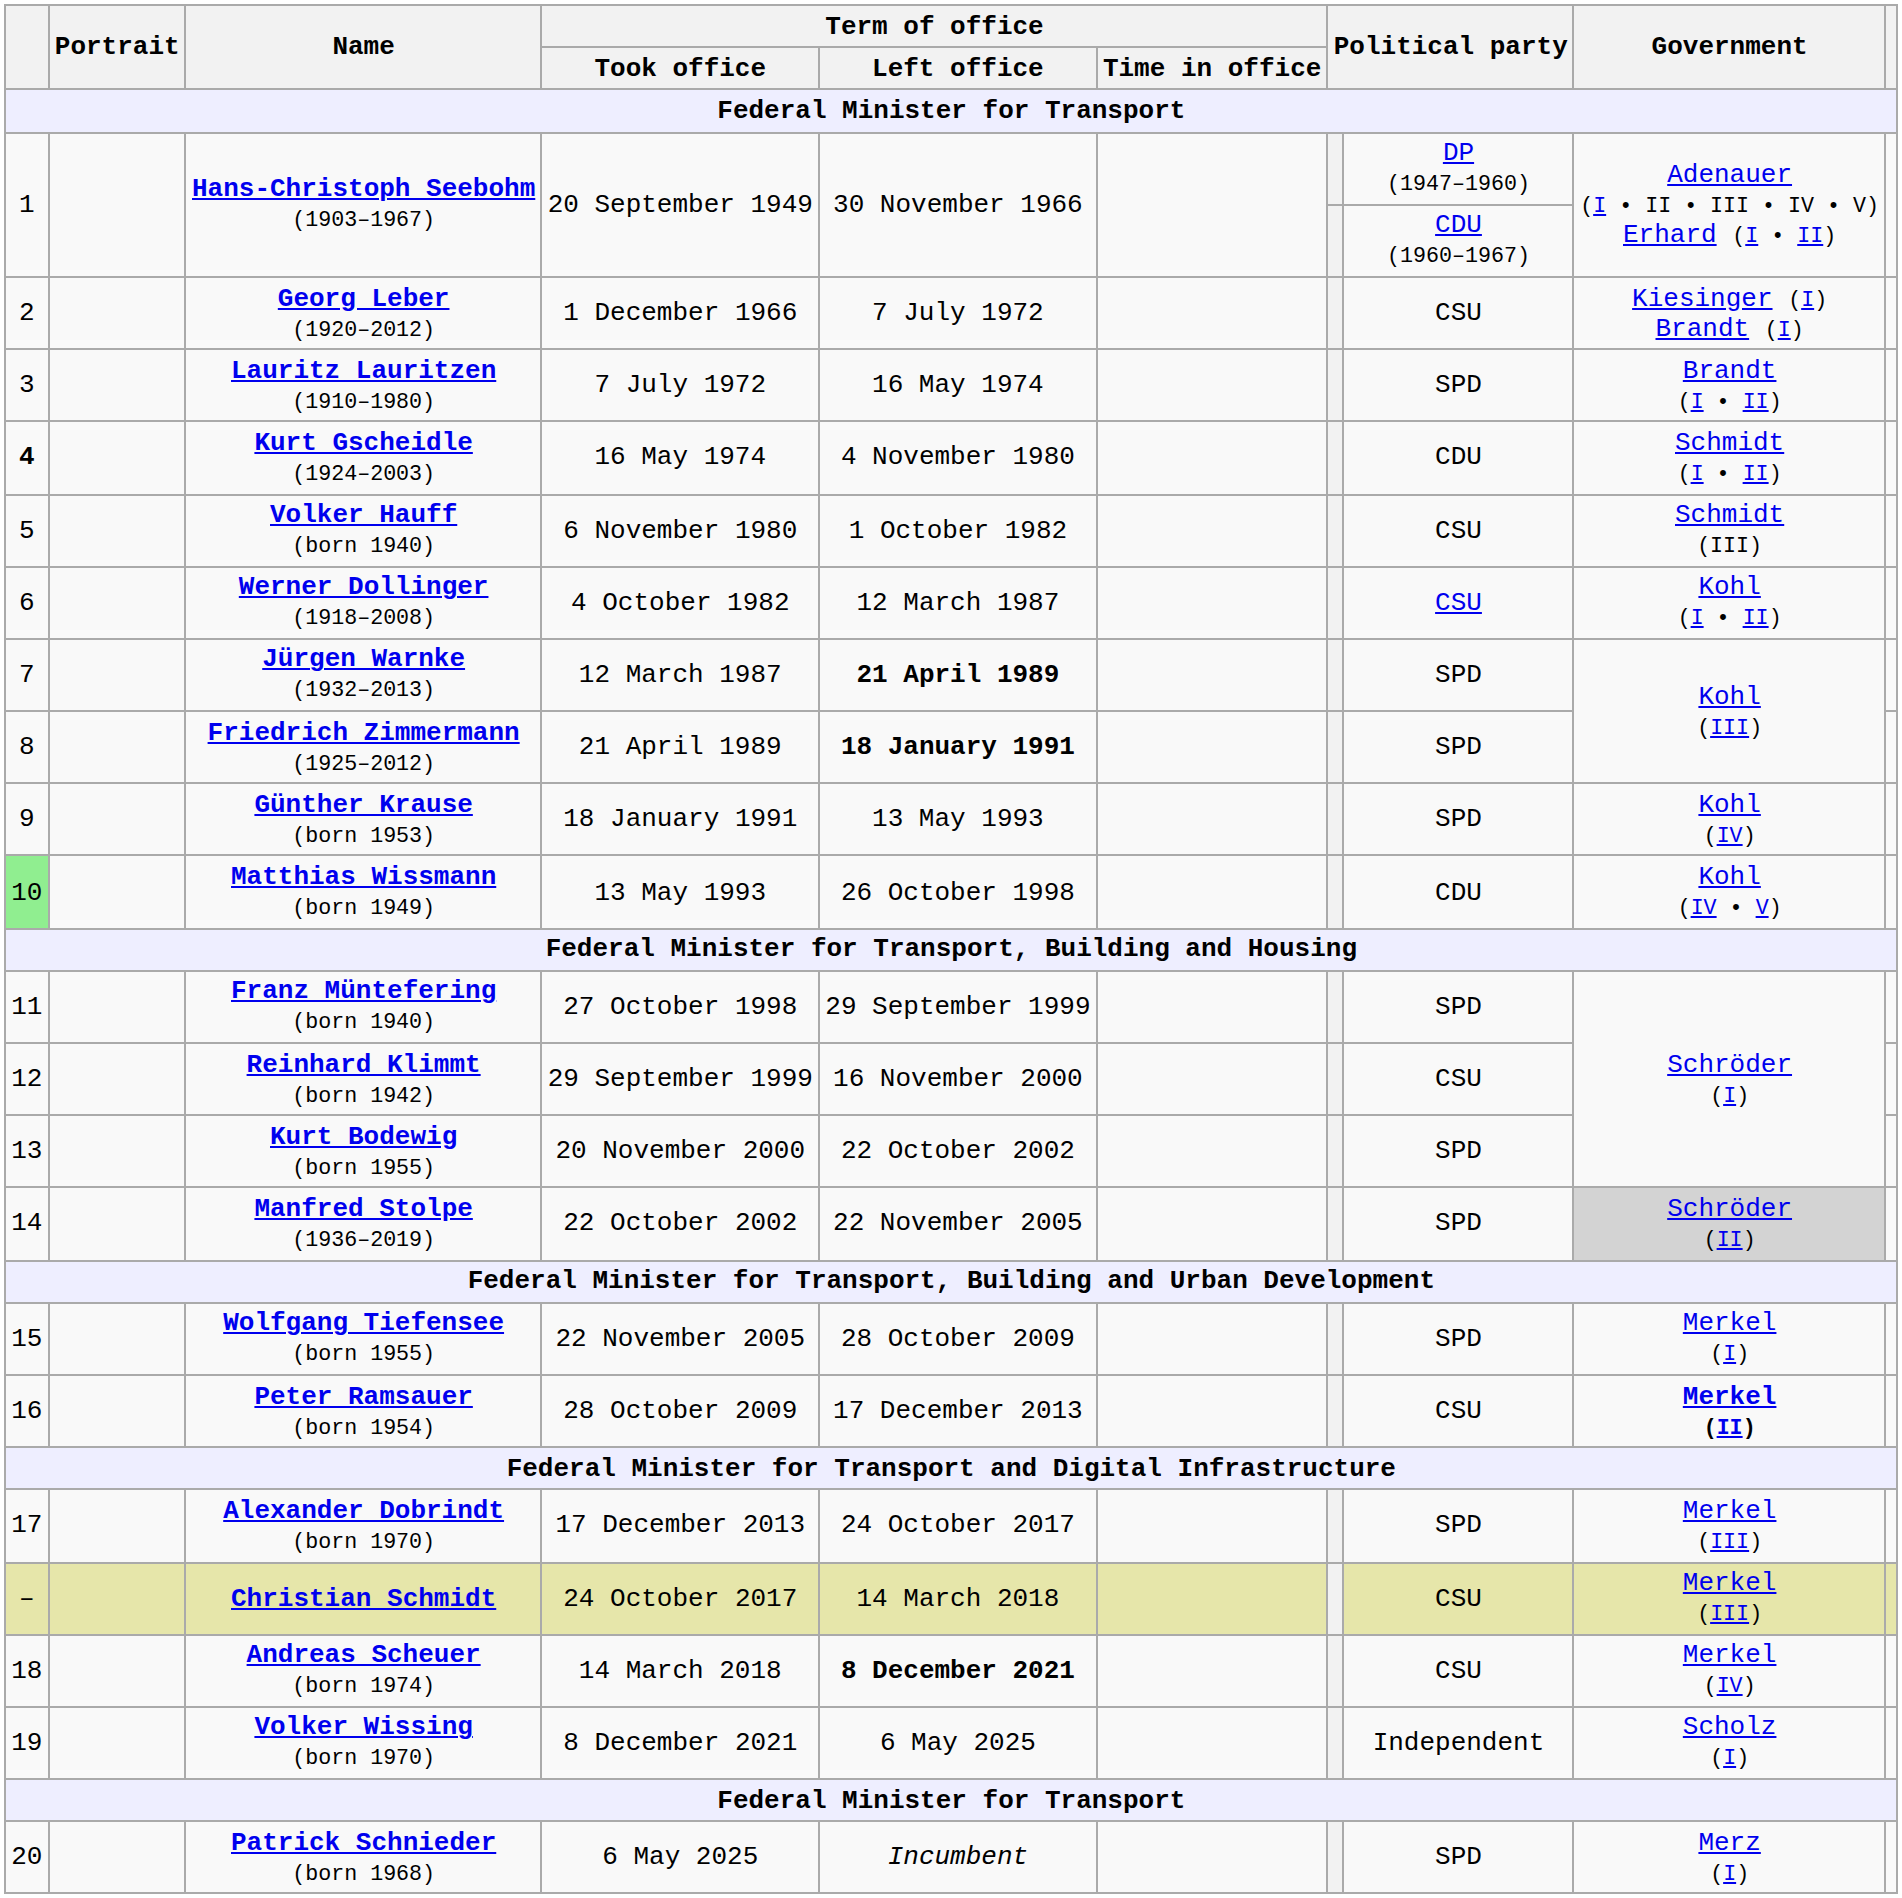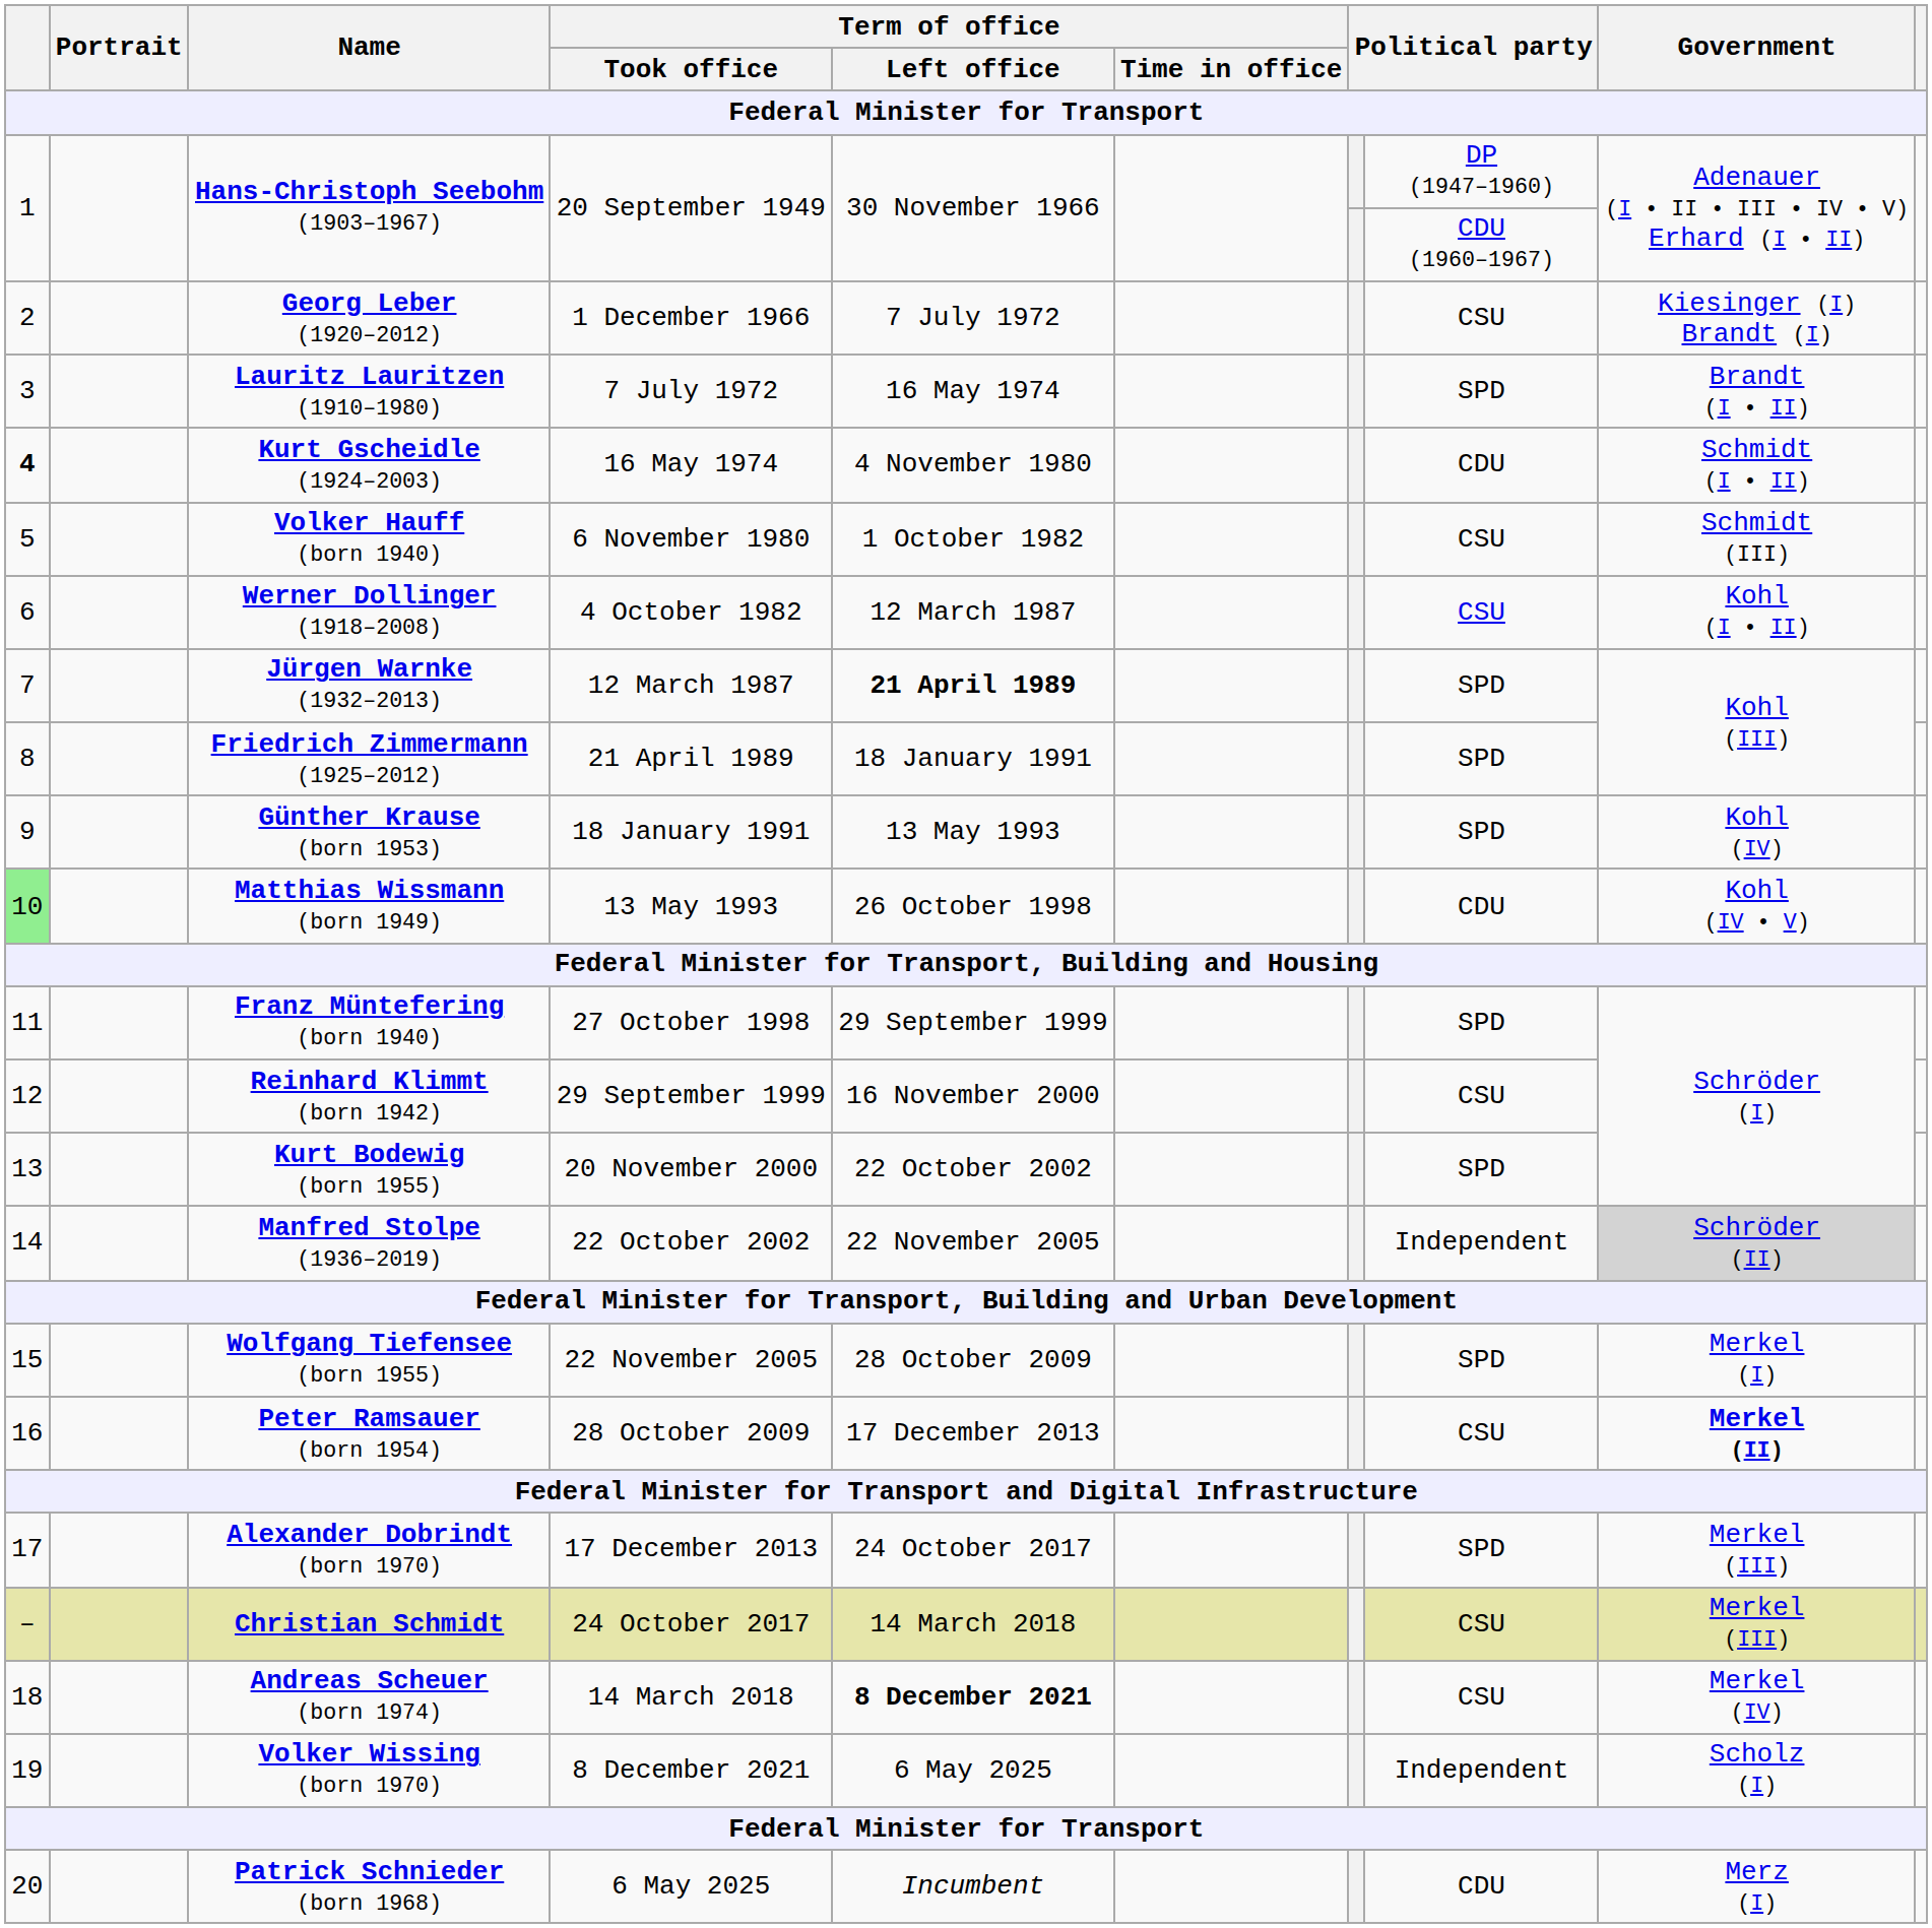Friedrich Zimmermann (1925–2012) | Term of office / Left office: bold -> normal
Manfred Stolpe (1936–2019) | column 8: SPD -> Independent
Patrick Schnieder (born 1968) | column 8: SPD -> CDU
